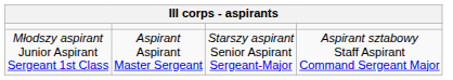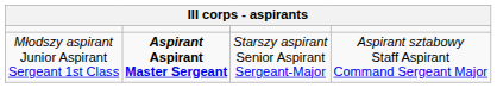Młodszy aspirant Junior Aspirant Sergeant 1st Class | column 2: normal -> bold
